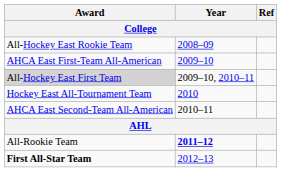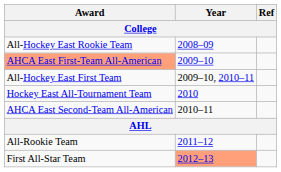row 4 | Award: no background -> lightsalmon background
row 5 | Award: lightgrey background -> no background
row 9 | Year: bold -> normal
row 10 | Award: bold -> normal
row 10 | Year: no background -> lightsalmon background
